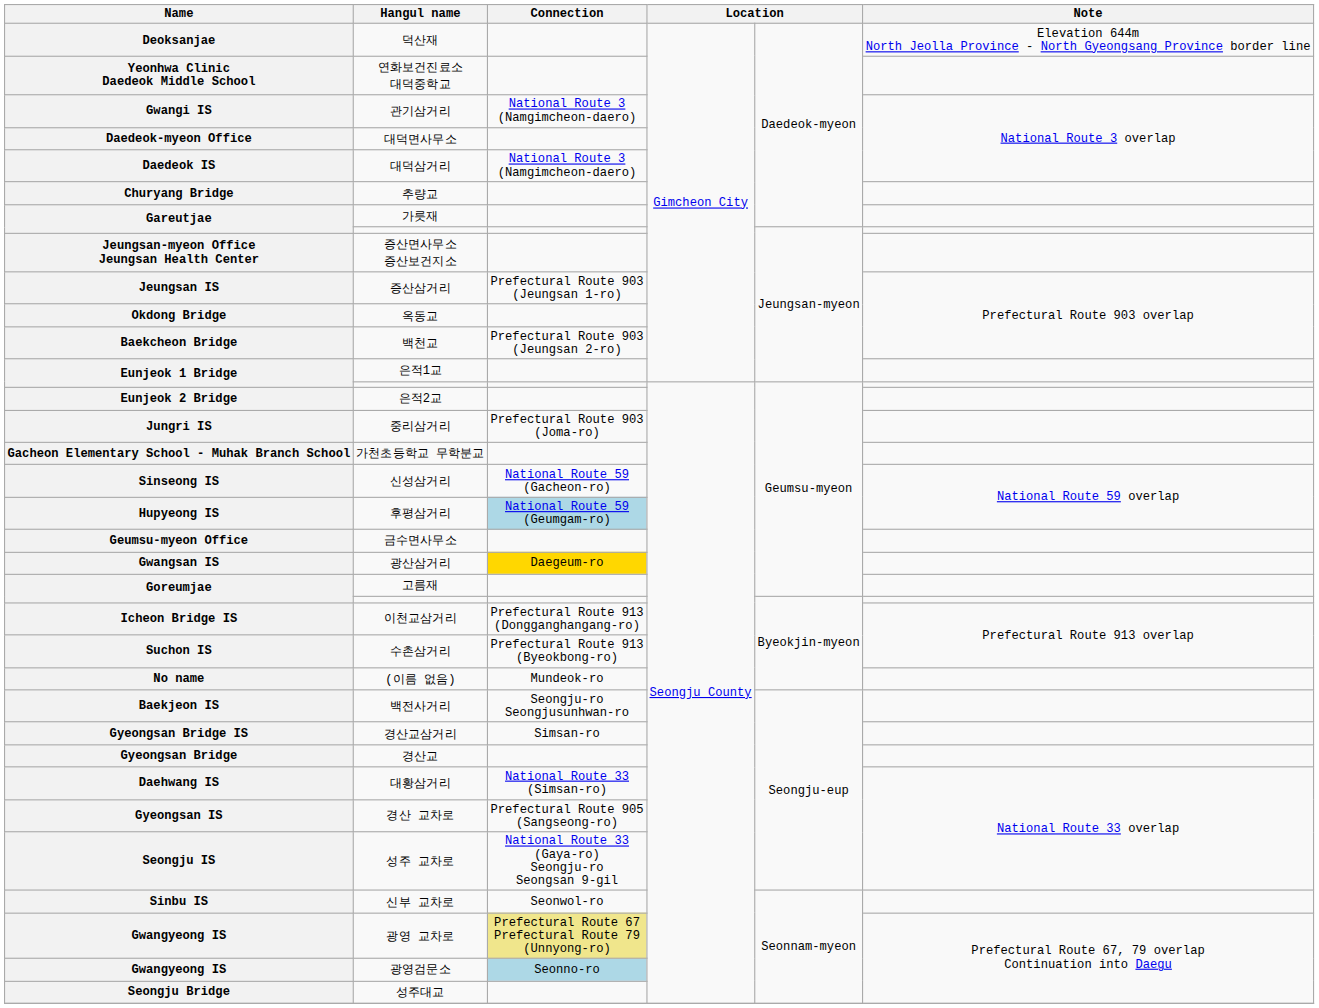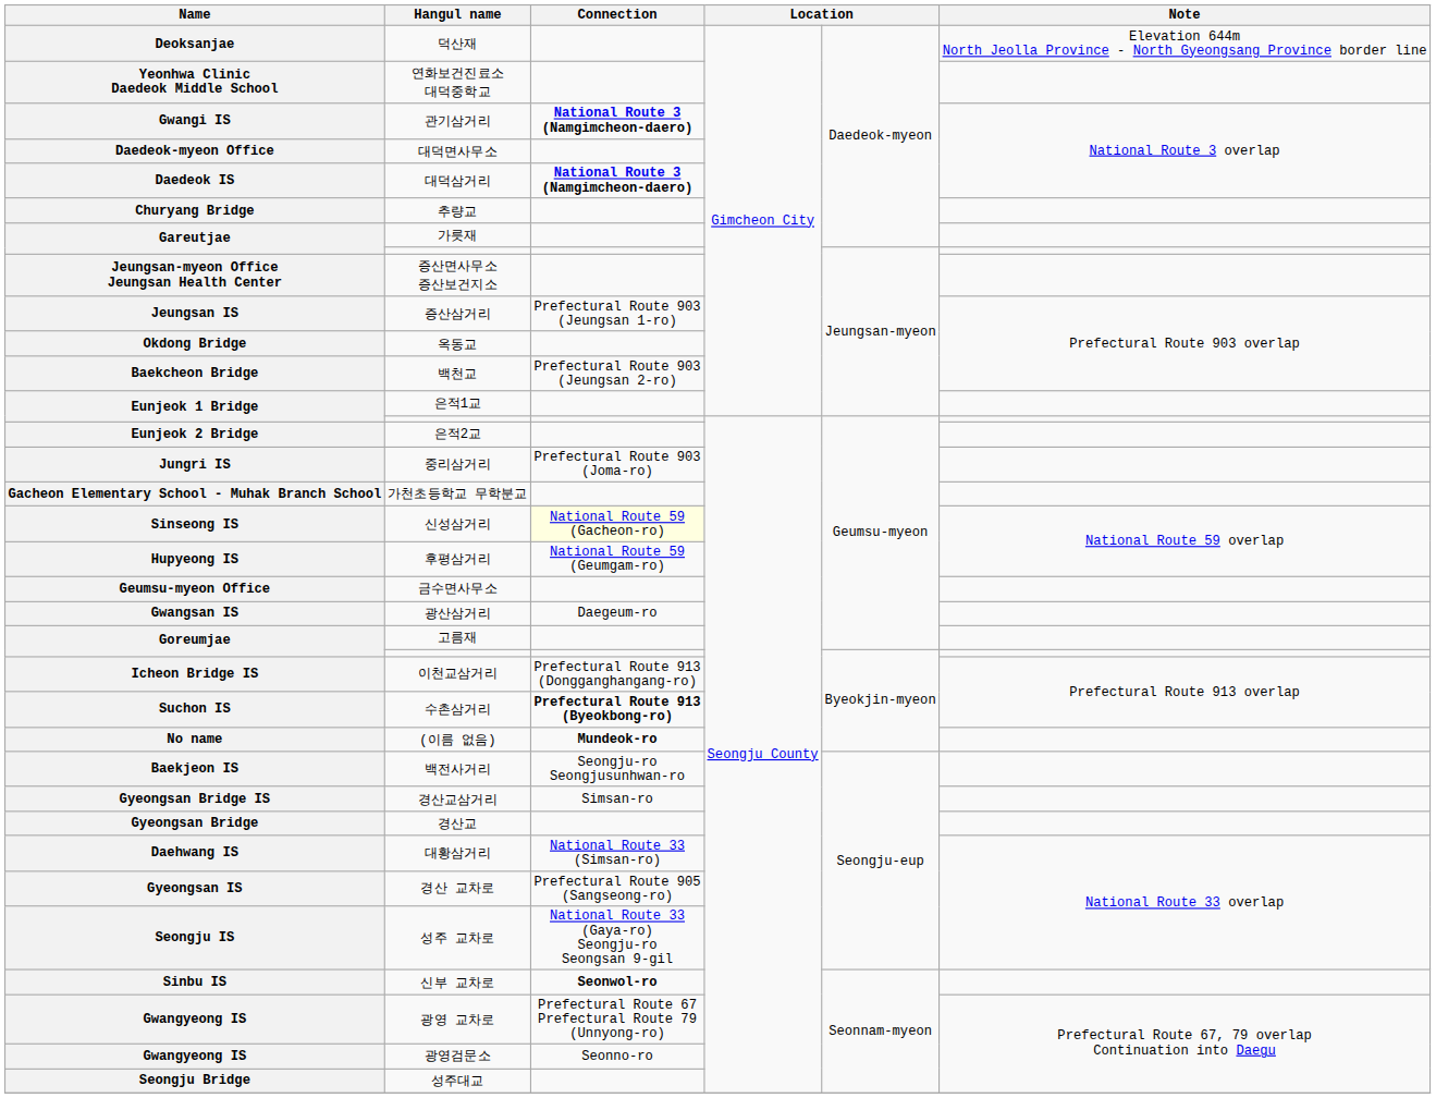관기삼거리 | Connection: normal -> bold
대덕삼거리 | Connection: normal -> bold
신성삼거리 | Connection: no background -> lightyellow background
후평삼거리 | Connection: lightblue background -> no background
광산삼거리 | Connection: gold background -> no background
수촌삼거리 | Connection: normal -> bold
(이름 없음) | Connection: normal -> bold
신부 교차로 | Connection: normal -> bold
광영 교차로 | Connection: khaki background -> no background
광영검문소 | Connection: lightblue background -> no background
